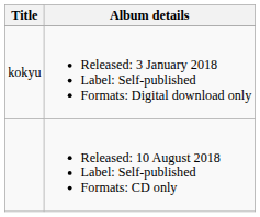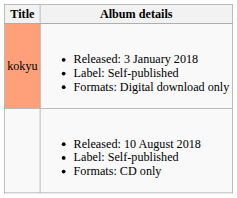row 2 | Title: no background -> lightsalmon background
